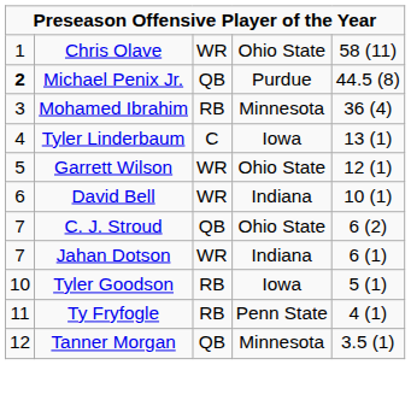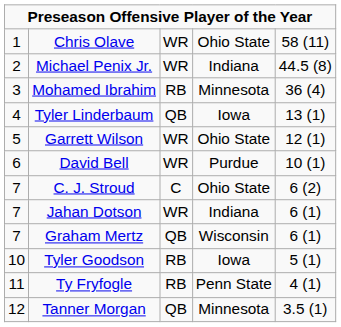Michael Penix Jr. | column 1: bold -> normal
Michael Penix Jr. | column 3: QB -> WR
Michael Penix Jr. | column 4: Purdue -> Indiana
Tyler Linderbaum | column 3: C -> QB
David Bell | column 4: Indiana -> Purdue
C. J. Stroud | column 3: QB -> C
+ row: 7 | Graham Mertz | QB | Wisconsin | 6 (1)
